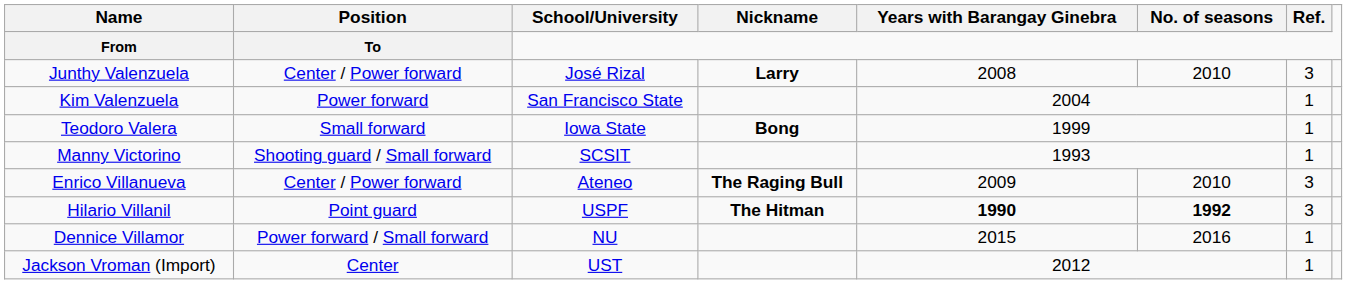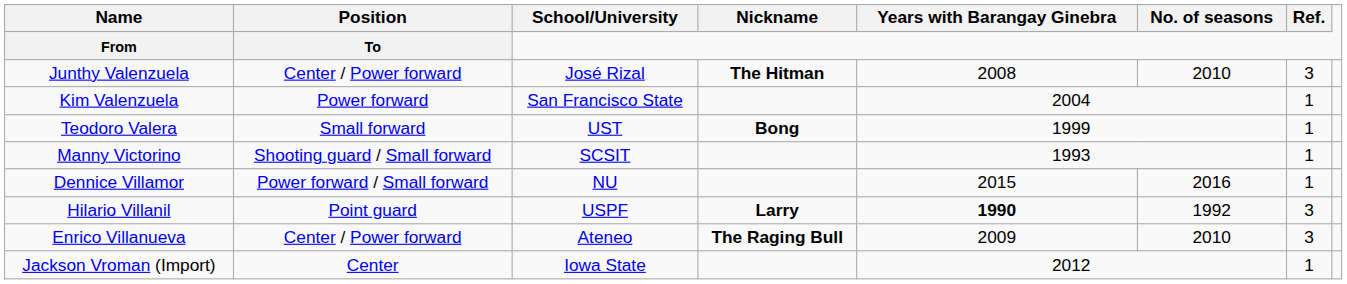Junthy Valenzuela | Nickname: Larry -> The Hitman
Teodoro Valera | School/University: Iowa State -> UST
rows swapped: Dennice Villamor <-> Enrico Villanueva
Hilario Villanil | Nickname: The Hitman -> Larry
Hilario Villanil | No. of seasons: bold -> normal
Jackson Vroman (Import) | School/University: UST -> Iowa State
